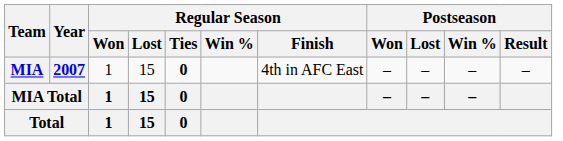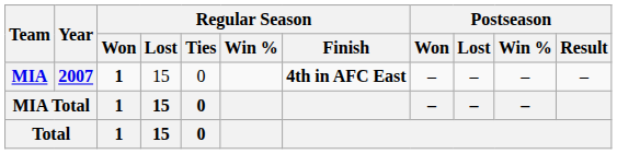MIA | Regular Season / Won: normal -> bold
MIA | Regular Season / Ties: bold -> normal
MIA | Regular Season / Finish: normal -> bold
